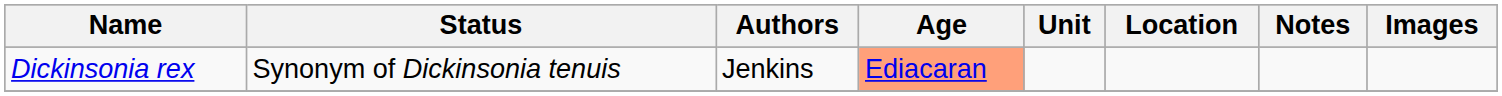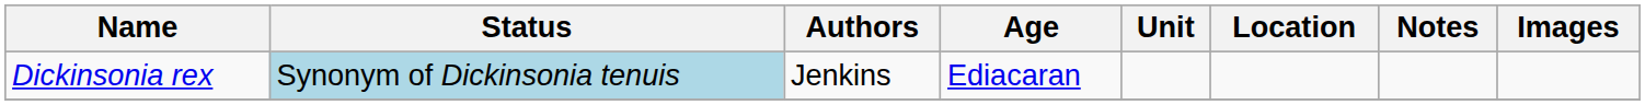Dickinsonia rex | Status: no background -> lightblue background
Dickinsonia rex | Age: lightsalmon background -> no background
